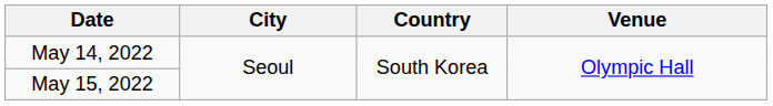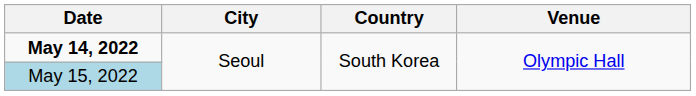May 14, 2022 | Date: normal -> bold
May 15, 2022 | Date: no background -> lightblue background
